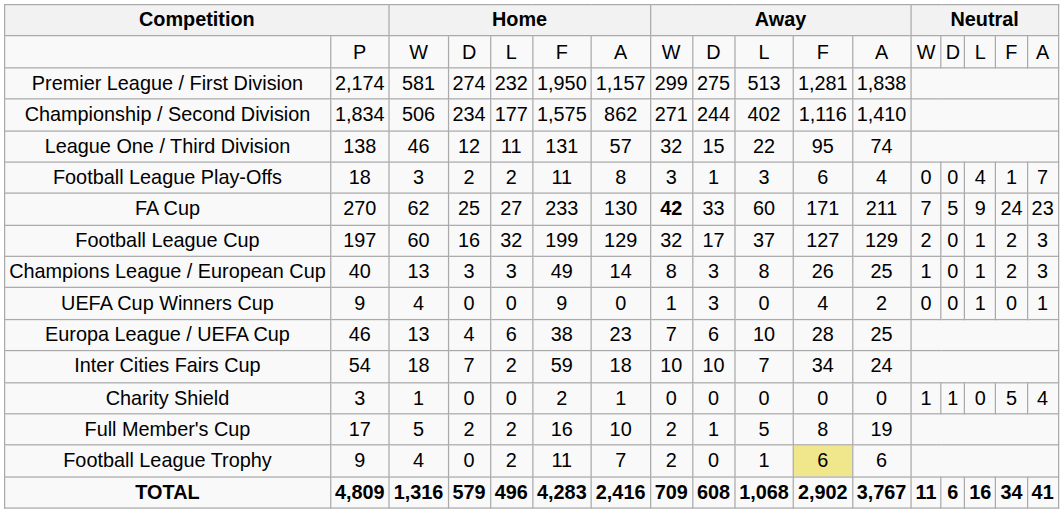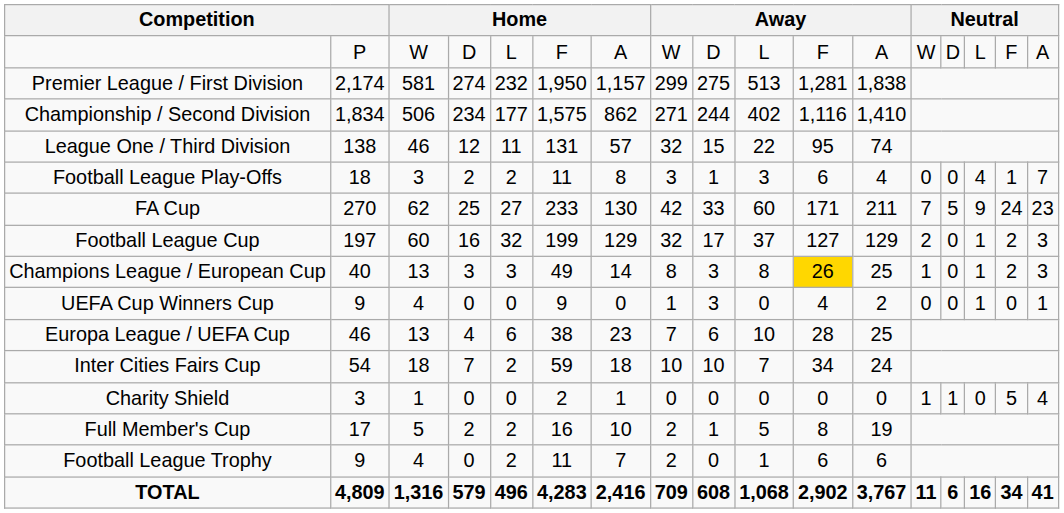FA Cup | column 8: bold -> normal
Champions League / European Cup | column 11: no background -> gold background
Football League Trophy | column 11: khaki background -> no background
